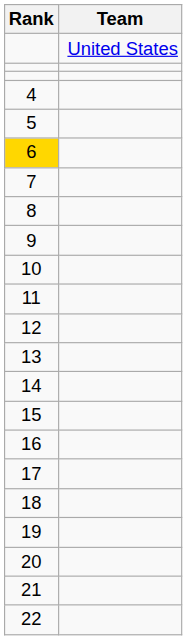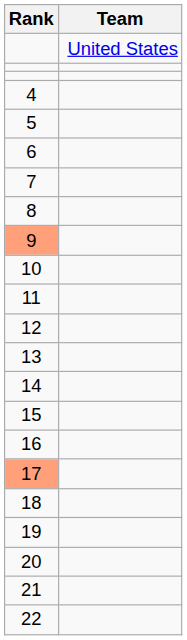row 7 | Rank: gold background -> no background
row 10 | Rank: no background -> lightsalmon background
row 18 | Rank: no background -> lightsalmon background
